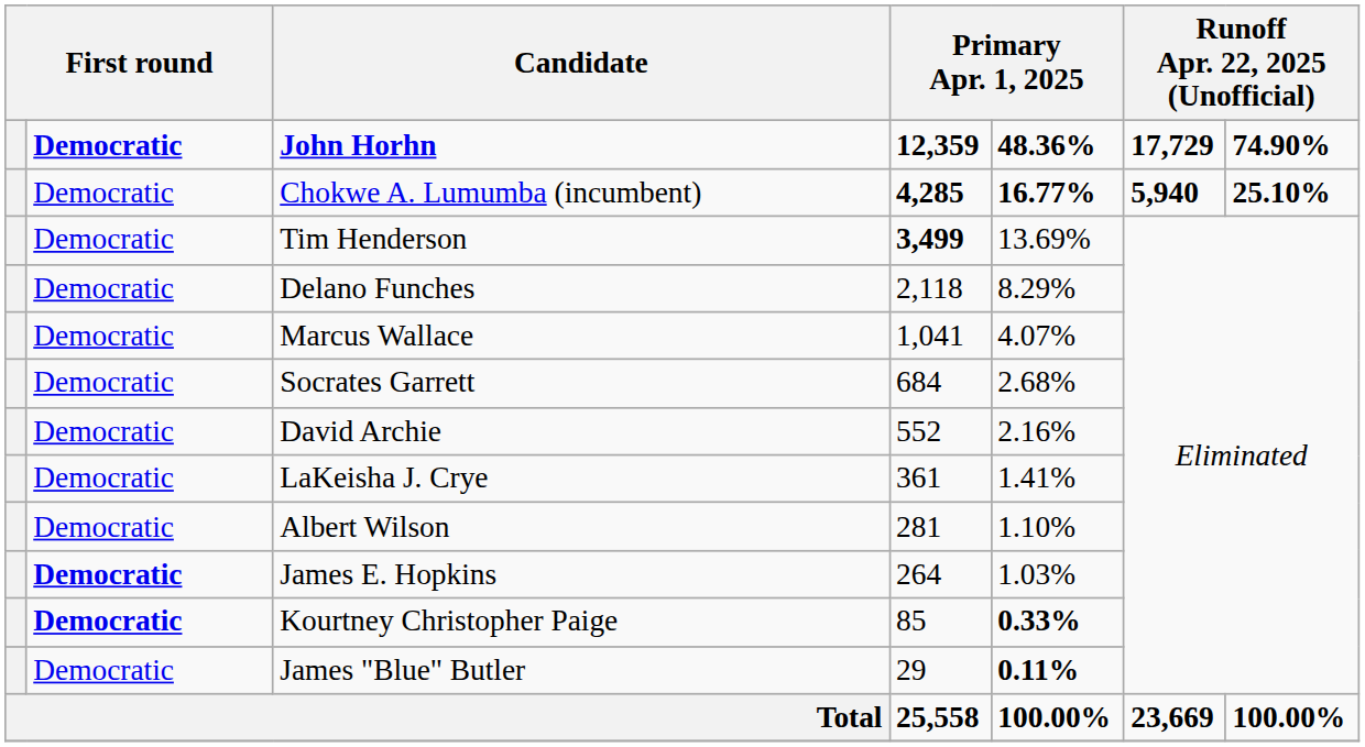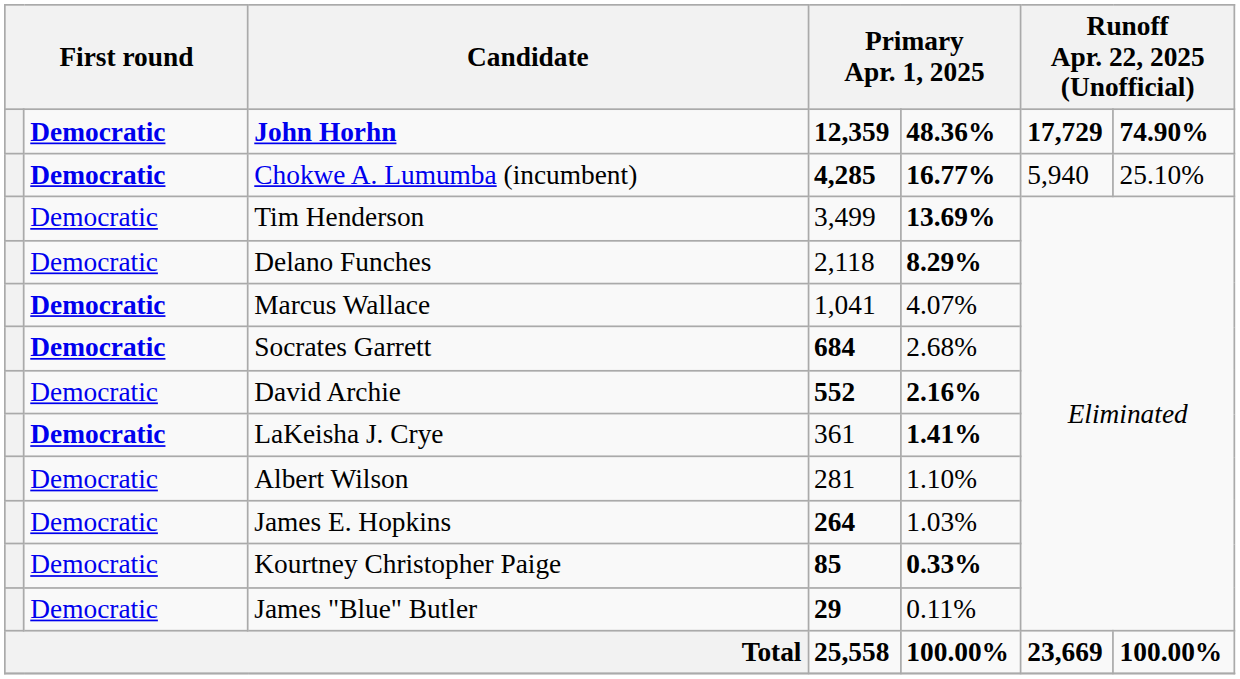Chokwe A. Lumumba (incumbent) | column 2: normal -> bold
Chokwe A. Lumumba (incumbent) | column 6: bold -> normal
Chokwe A. Lumumba (incumbent) | column 7: bold -> normal
Tim Henderson | column 4: bold -> normal
Tim Henderson | column 5: normal -> bold
Delano Funches | column 5: normal -> bold
Marcus Wallace | column 2: normal -> bold
Socrates Garrett | column 2: normal -> bold
Socrates Garrett | column 4: normal -> bold
David Archie | column 4: normal -> bold
David Archie | column 5: normal -> bold
LaKeisha J. Crye | column 2: normal -> bold
LaKeisha J. Crye | column 5: normal -> bold
James E. Hopkins | column 2: bold -> normal
James E. Hopkins | column 4: normal -> bold
Kourtney Christopher Paige | column 2: bold -> normal
Kourtney Christopher Paige | column 4: normal -> bold
James "Blue" Butler | column 4: normal -> bold
James "Blue" Butler | column 5: bold -> normal
